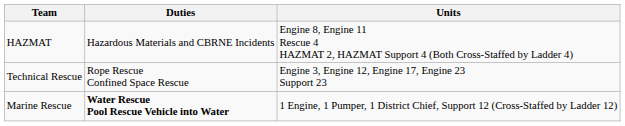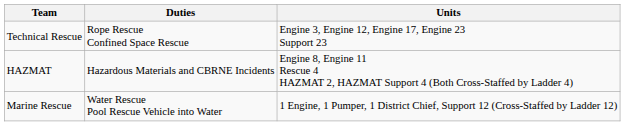rows swapped: Technical Rescue <-> HAZMAT
Marine Rescue | Duties: bold -> normal
